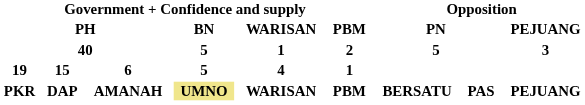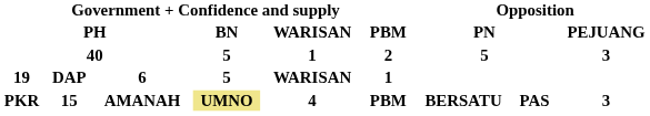19 | column 2: 15 -> DAP
19 | column 5: 4 -> WARISAN
PKR | column 2: DAP -> 15
PKR | column 5: WARISAN -> 4
PKR | column 9: PEJUANG -> 3
